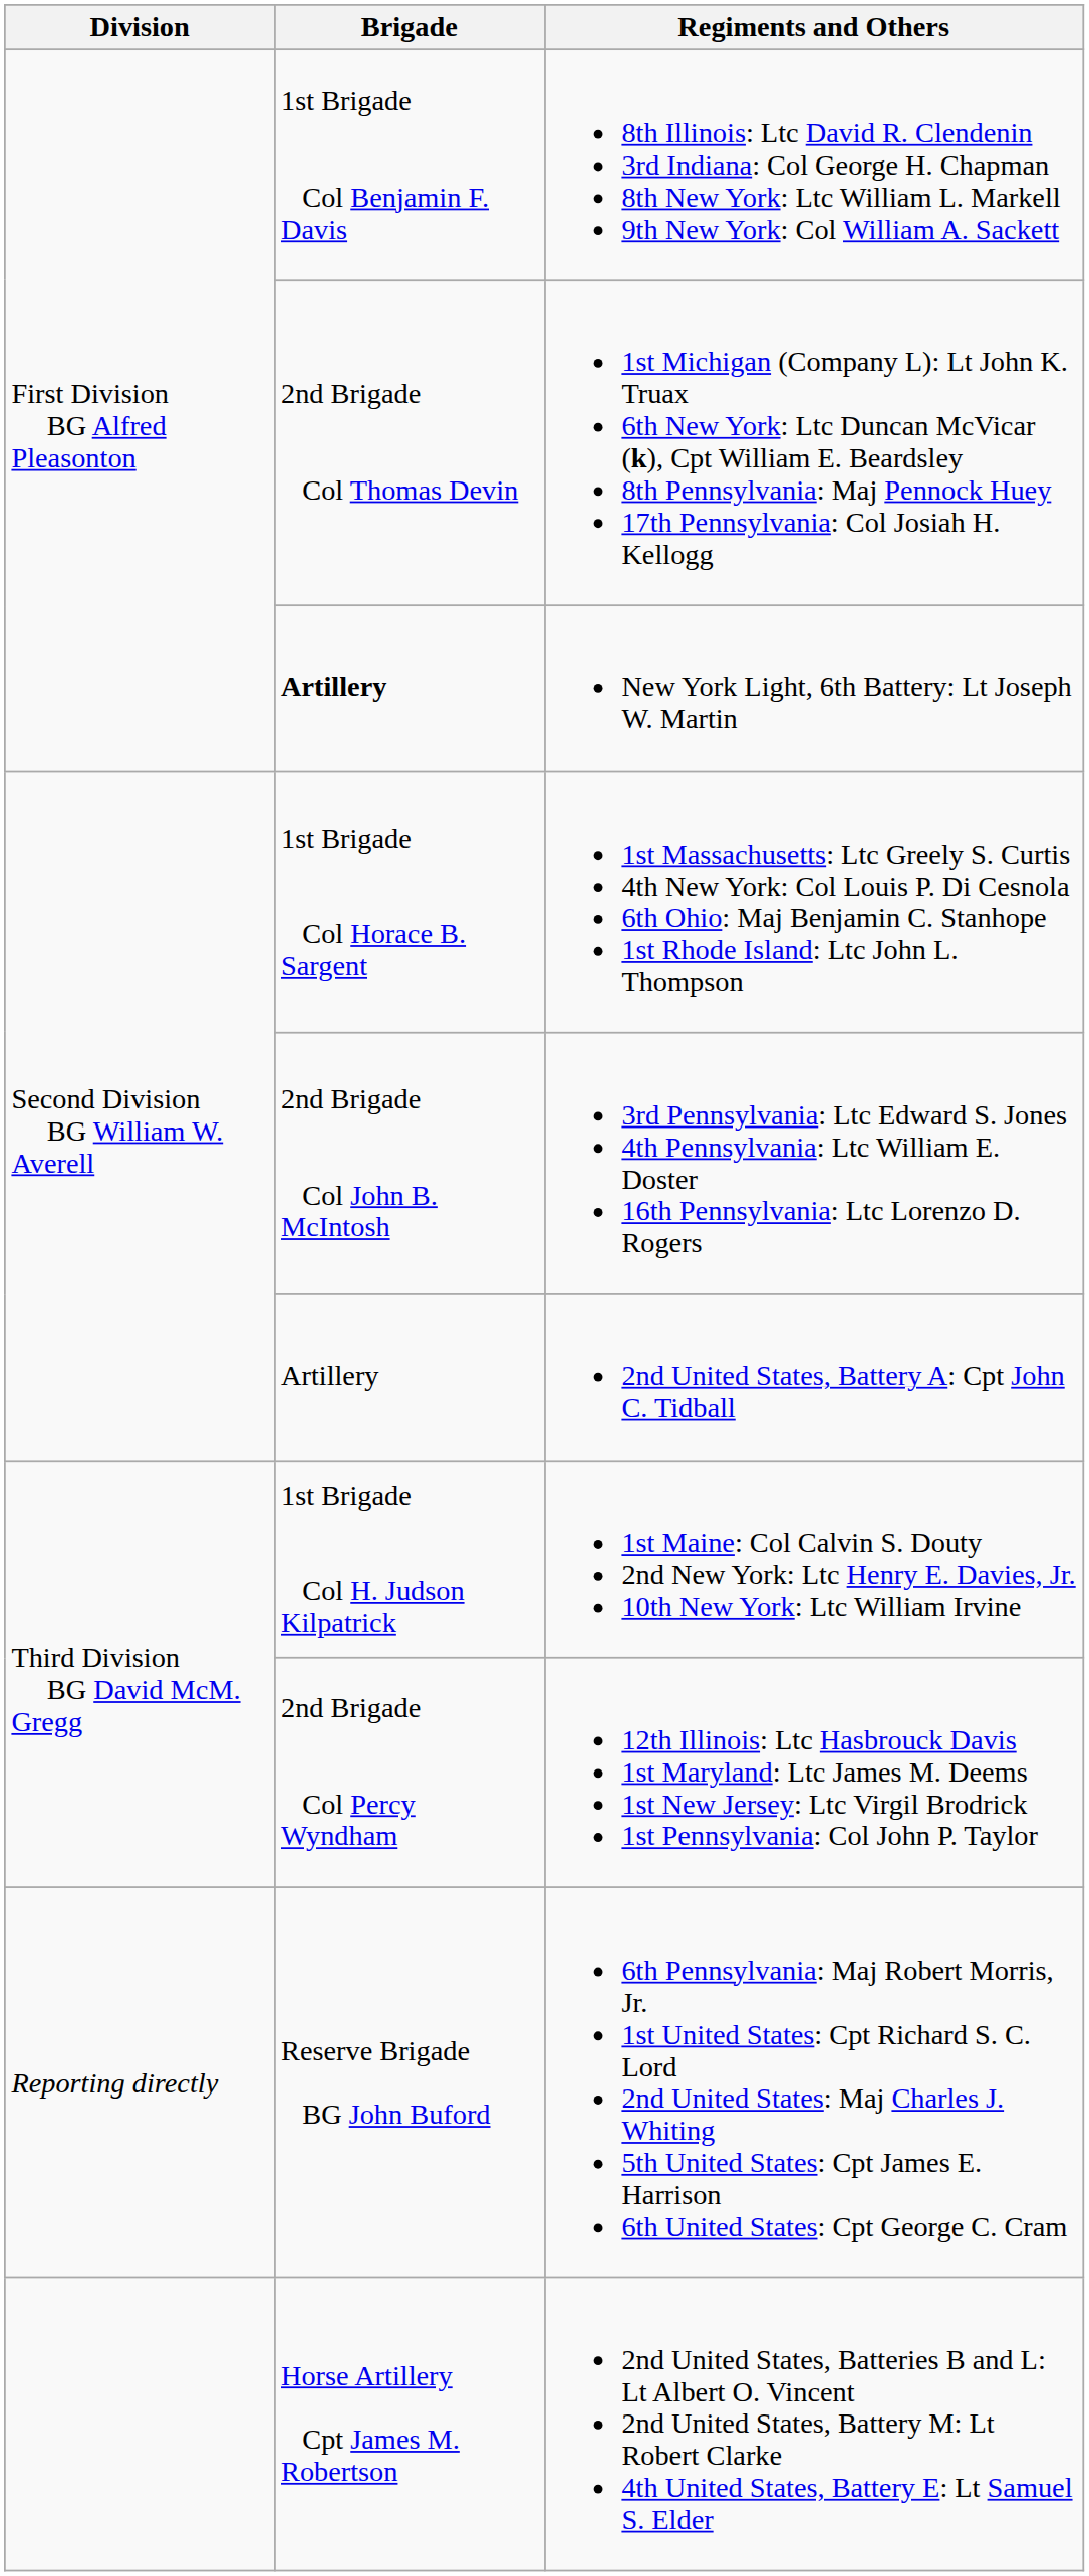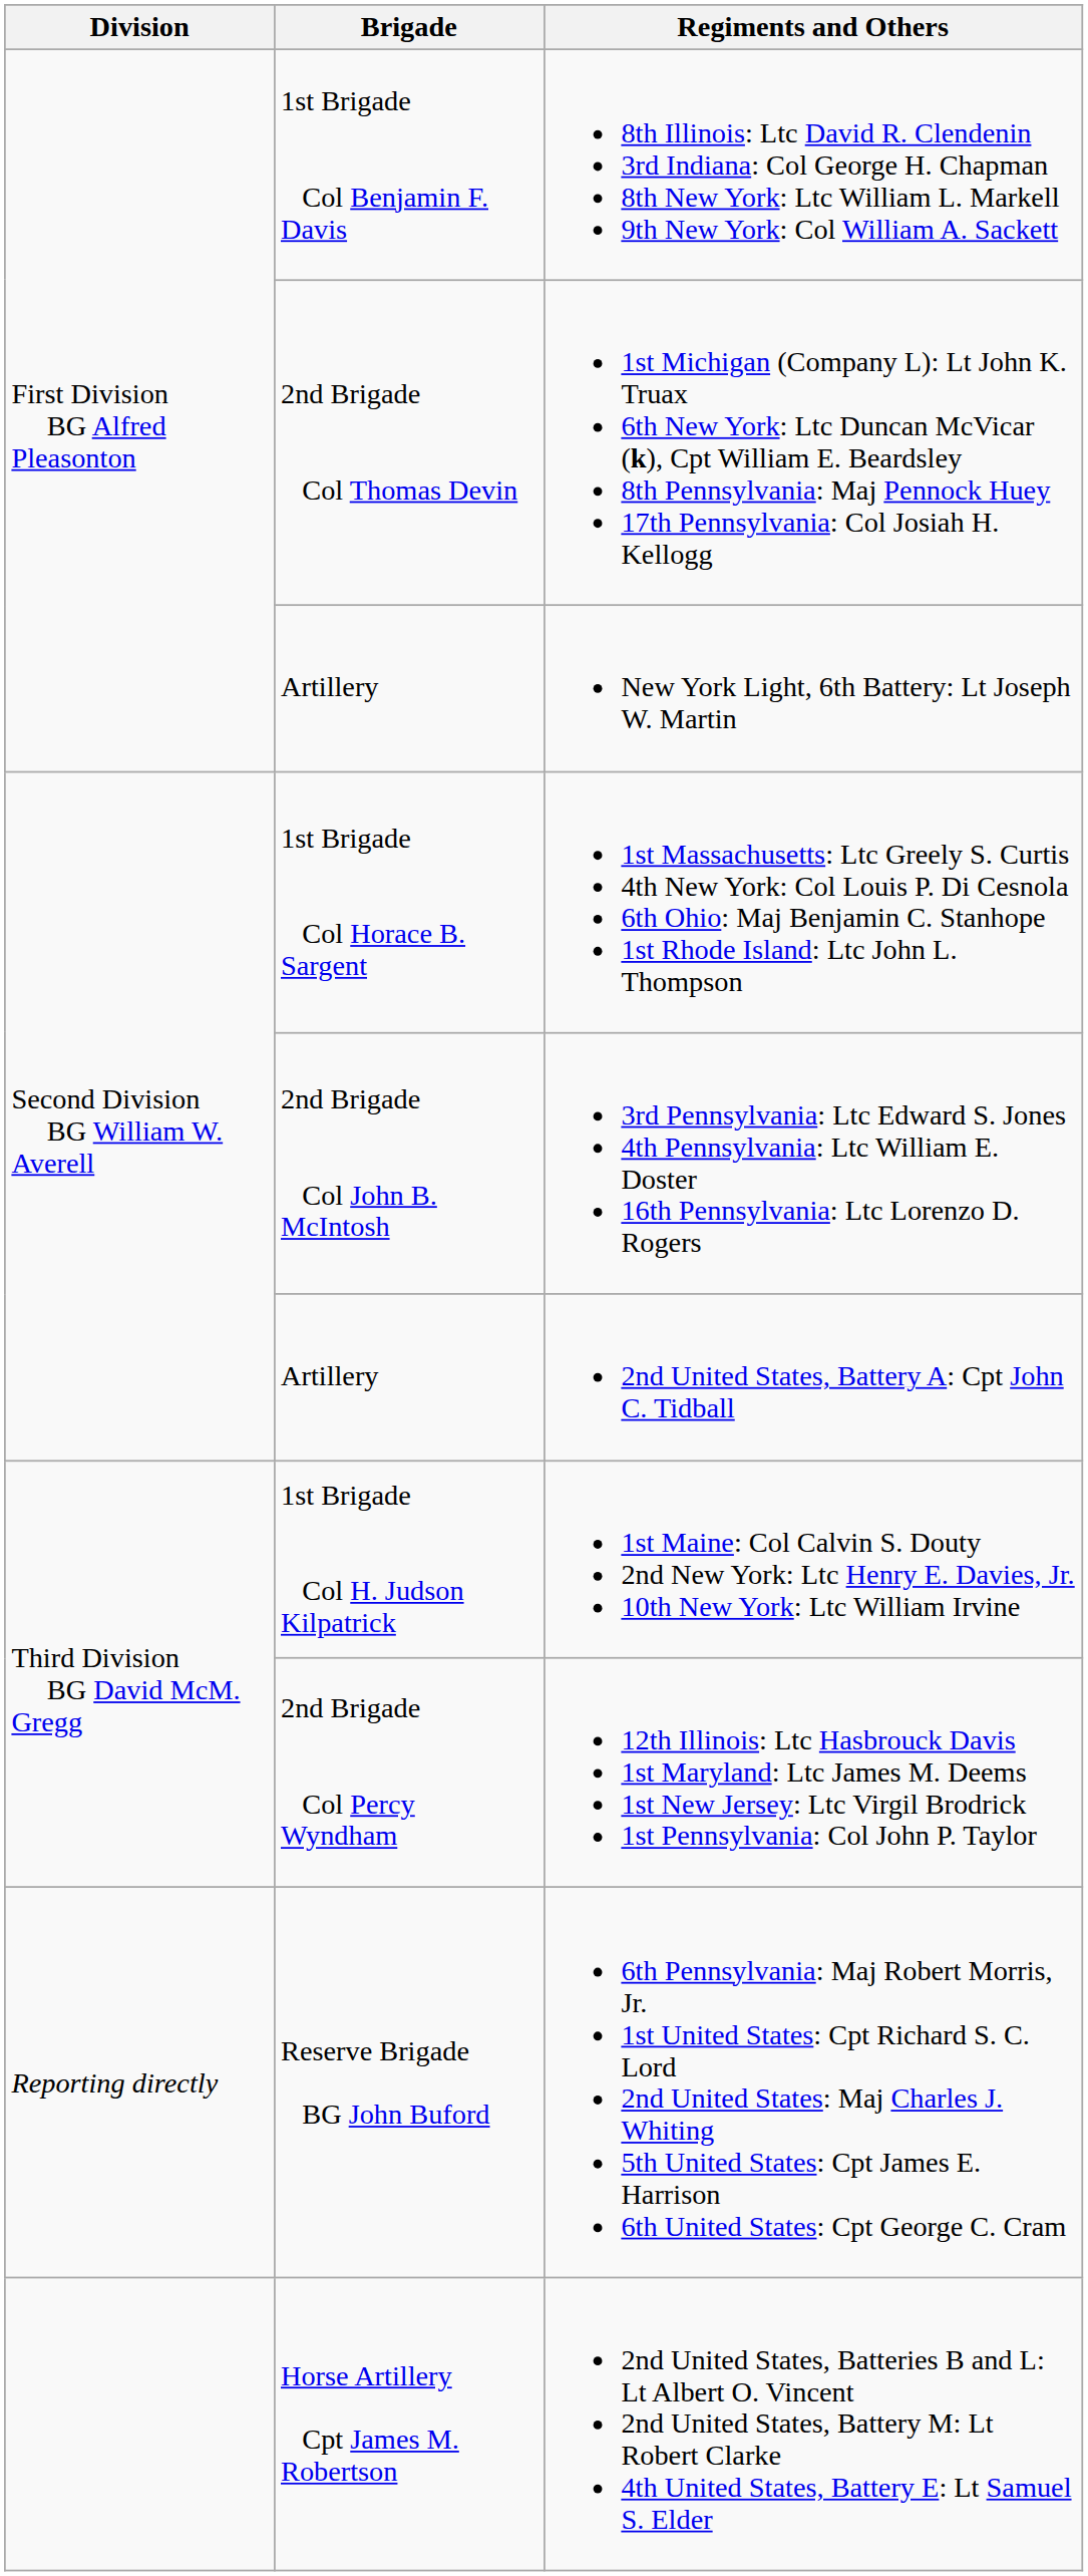New York Light, 6th Battery: Lt Joseph W. Martin | Brigade: bold -> normal
